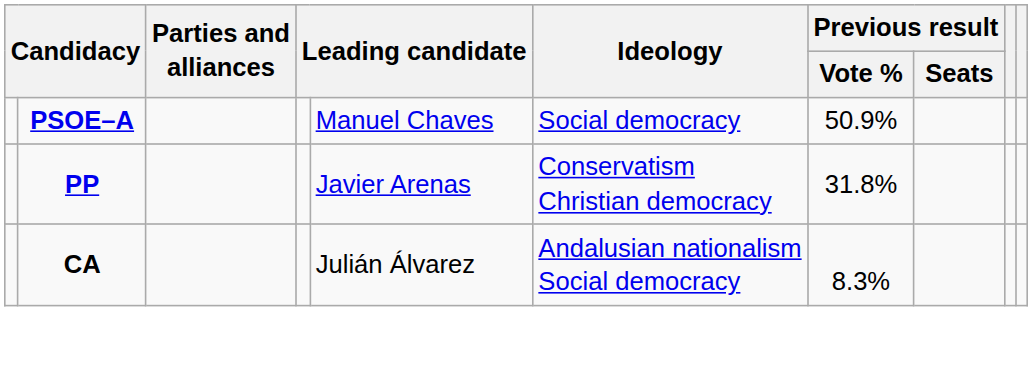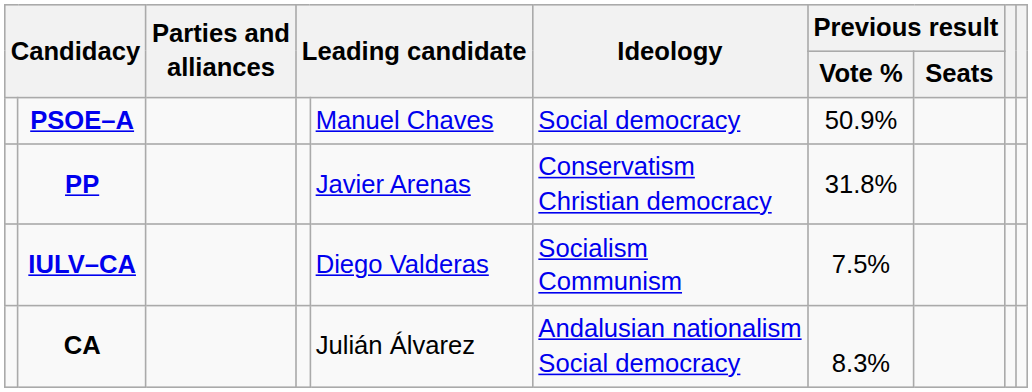+ row: IULV–CA | Diego Valderas | Socialism Communism | 7.5%
